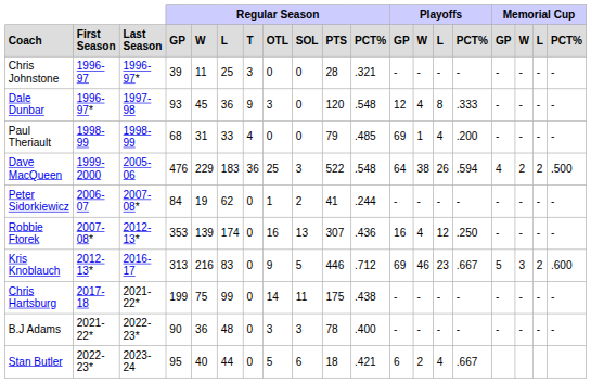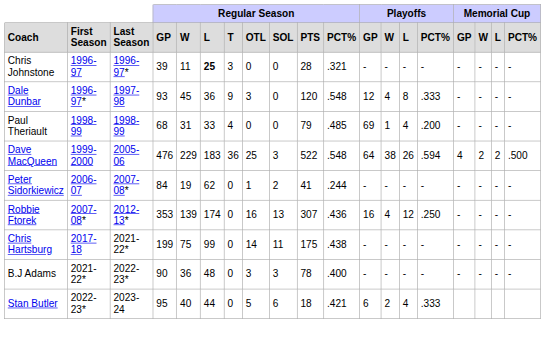Chris Johnstone | Regular Season / L: normal -> bold
- row: Kris Knoblauch | 2012-13* | 2016-17 | 313 | 216 | 83 | 0 | 9 | 5 | 446 | .712 | 69 | 46 | 23 | .667 | 5 | 3 | 2 | .600
Stan Butler | Playoffs / PCT%: .667 -> .333
